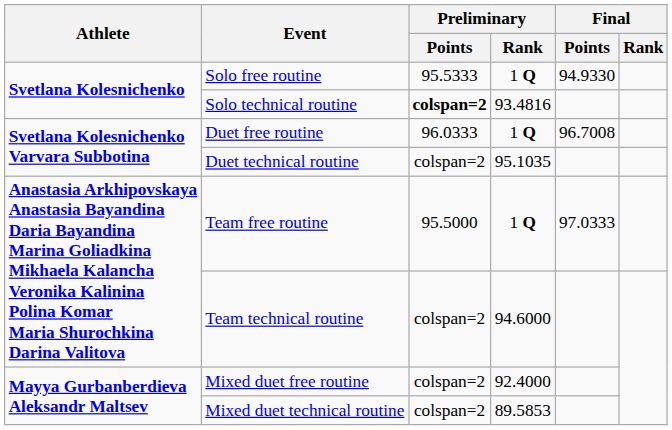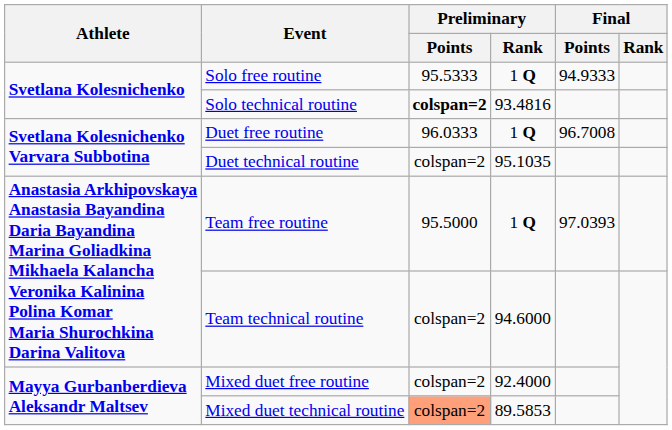Solo free routine | Final / Points: 94.9330 -> 94.9333
Team free routine | Final / Points: 97.0333 -> 97.0393
Mixed duet technical routine | Preliminary / Points: no background -> lightsalmon background
